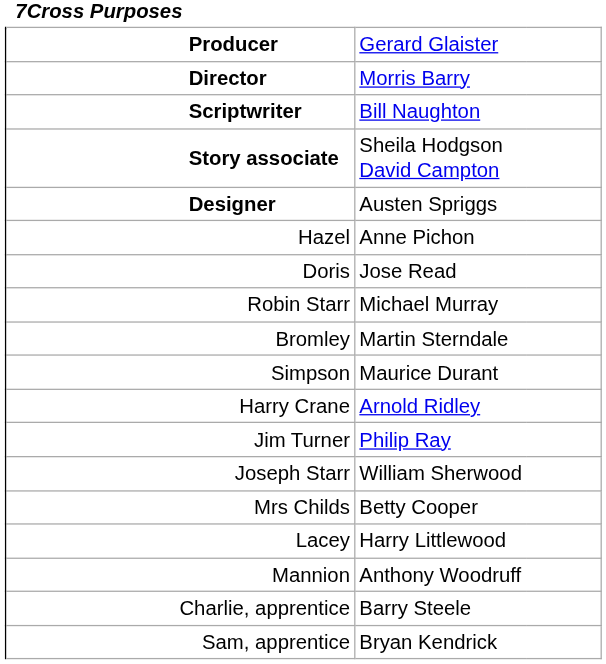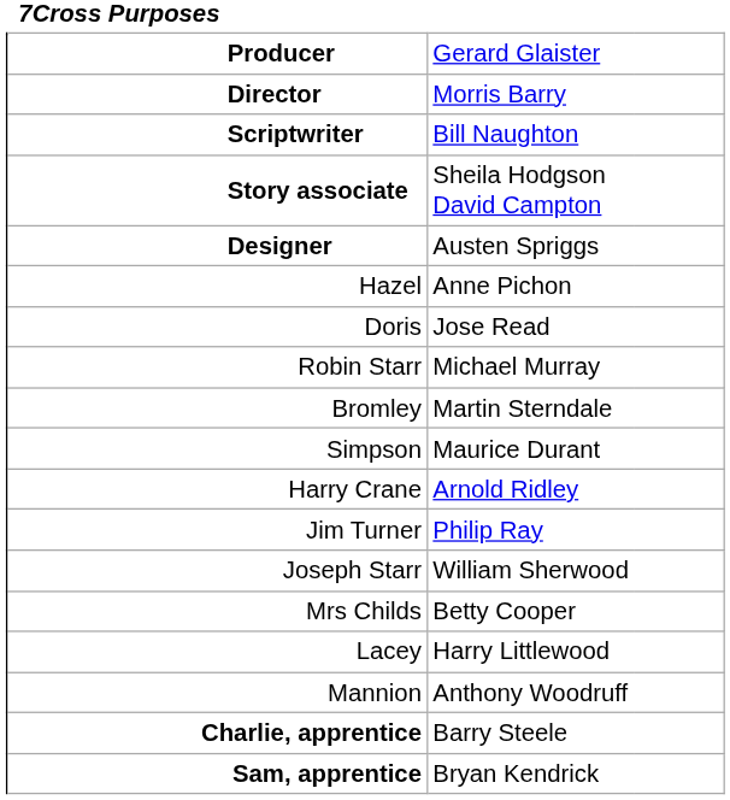Charlie, apprentice | column 2: normal -> bold
Sam, apprentice | column 2: normal -> bold
